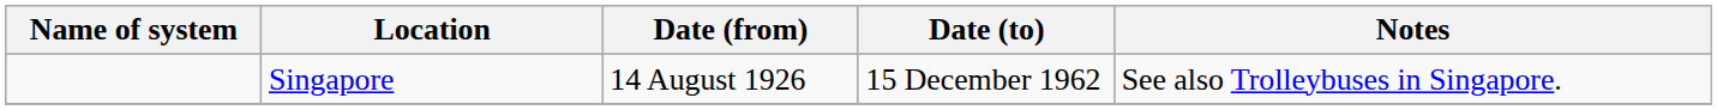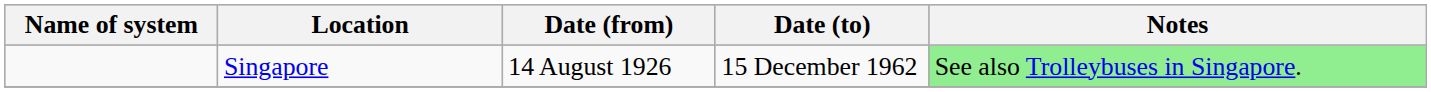Singapore | Notes: no background -> lightgreen background
